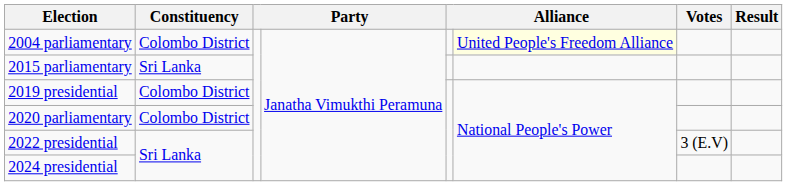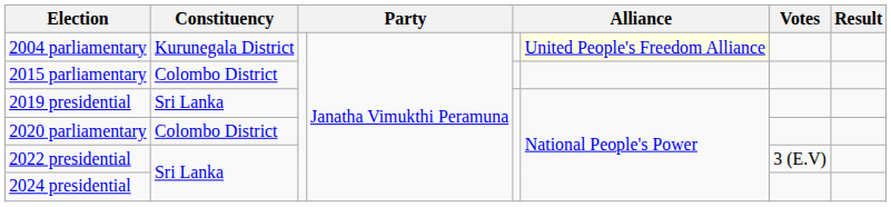2004 parliamentary | Constituency: Colombo District -> Kurunegala District
2015 parliamentary | Constituency: Sri Lanka -> Colombo District
2019 presidential | Constituency: Colombo District -> Sri Lanka
